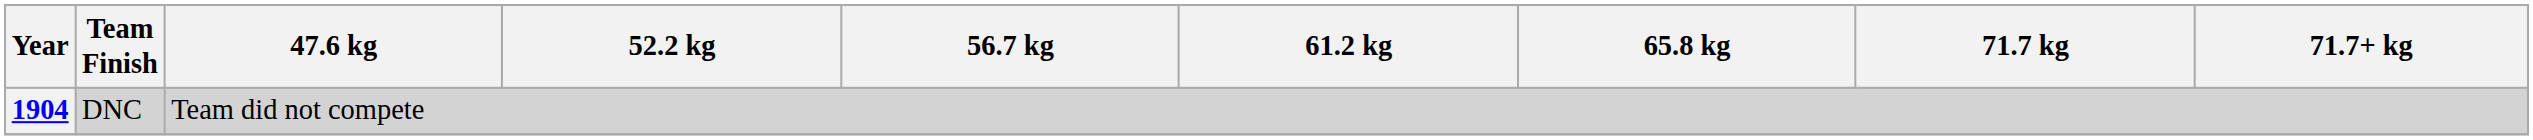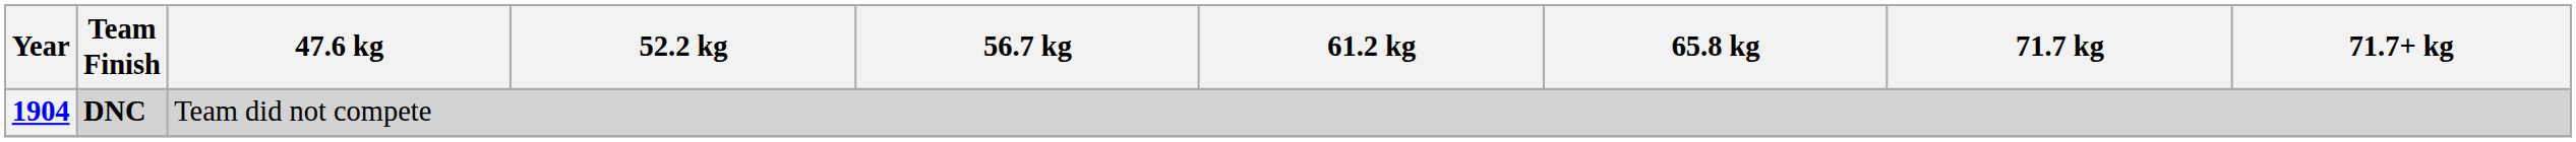1904 | Team Finish: normal -> bold
